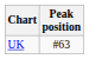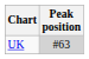UK | Peak position: no background -> lightgrey background
